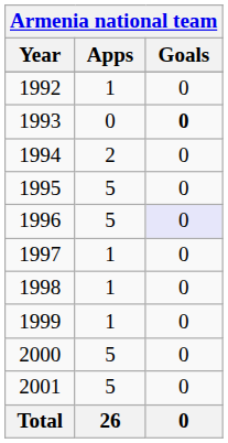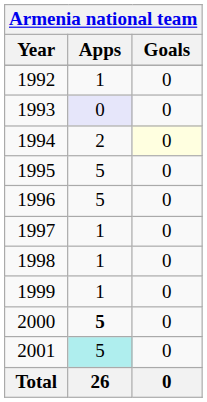1993 | Apps: no background -> lavender background
1993 | Goals: bold -> normal
1994 | Goals: no background -> lightyellow background
1996 | Goals: lavender background -> no background
2000 | Apps: normal -> bold
2001 | Apps: no background -> paleturquoise background
